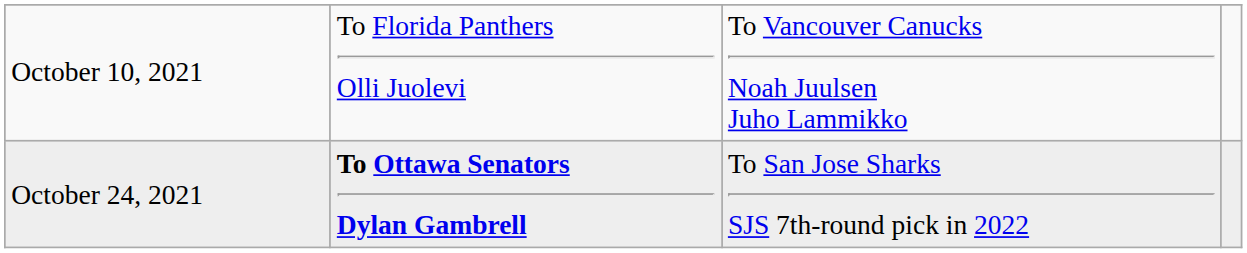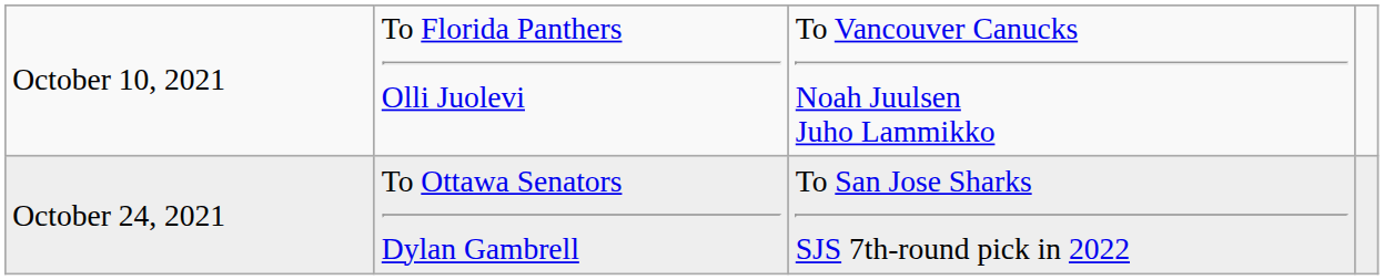October 24, 2021 | column 2: bold -> normal
